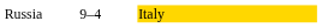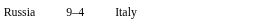Russia | column 3: gold background -> no background
